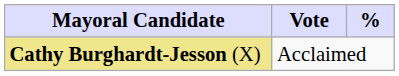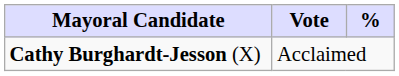Cathy Burghardt-Jesson (X) | Mayoral Candidate: khaki background -> no background
